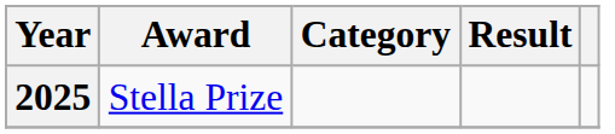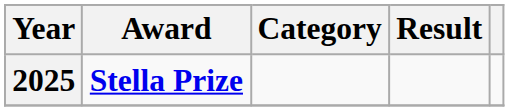2025 | Award: normal -> bold
